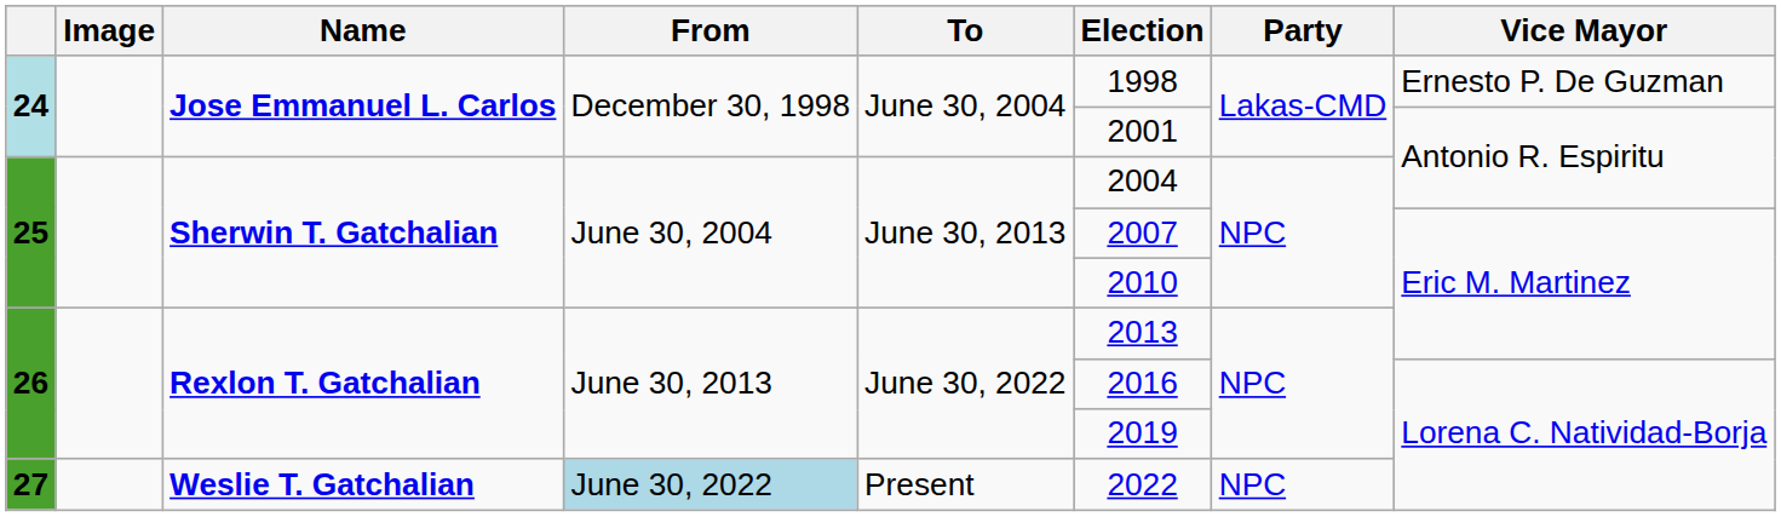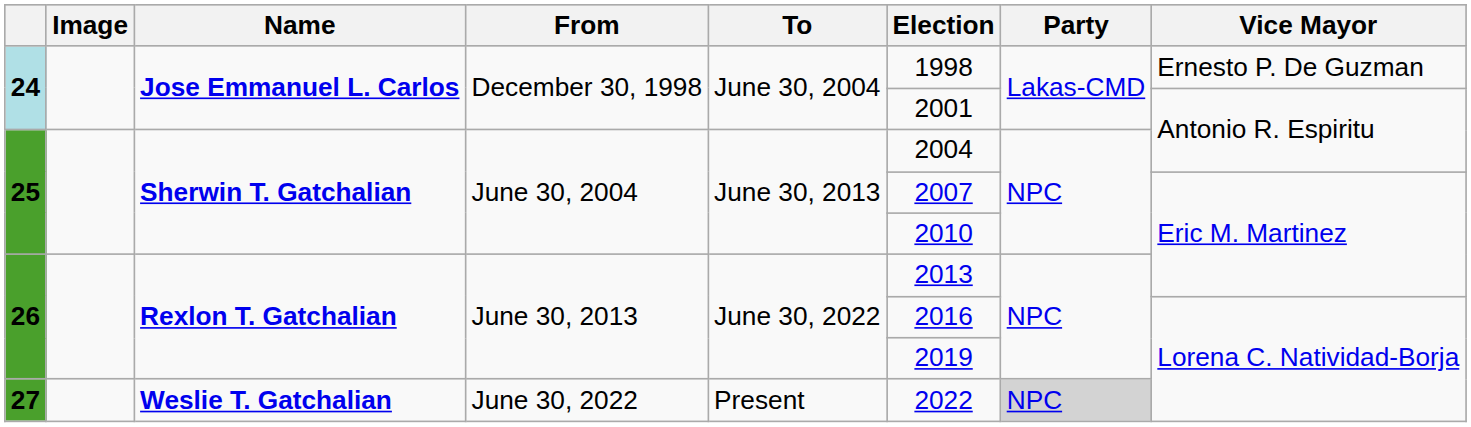27 | From: lightblue background -> no background
27 | Party: no background -> lightgrey background
